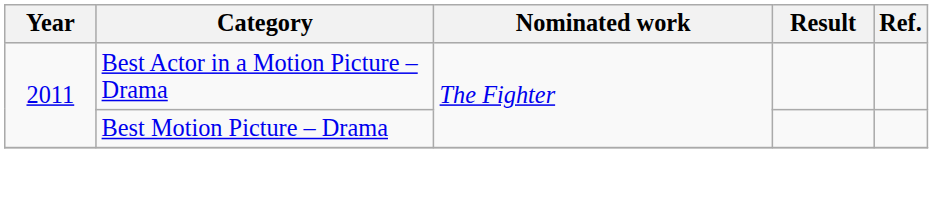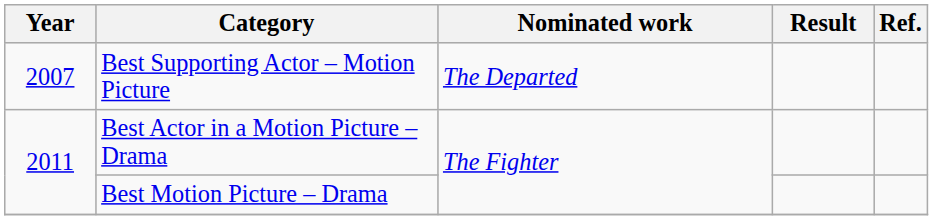+ row: 2007 | Best Supporting Actor – Motion Picture | The Departed
